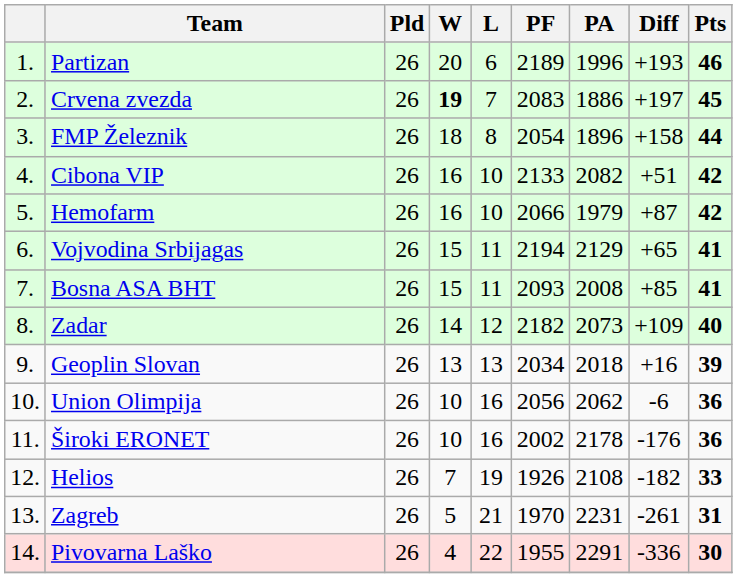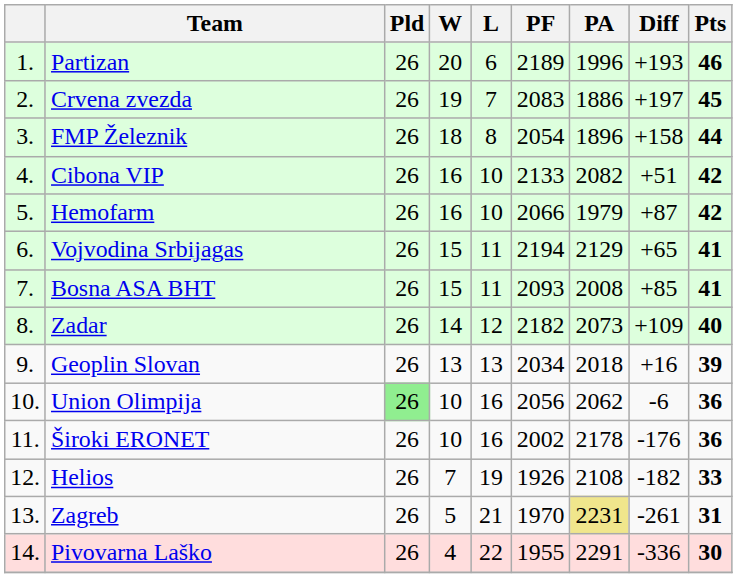Crvena zvezda | W: bold -> normal
Union Olimpija | Pld: no background -> lightgreen background
Zagreb | PA: no background -> khaki background
